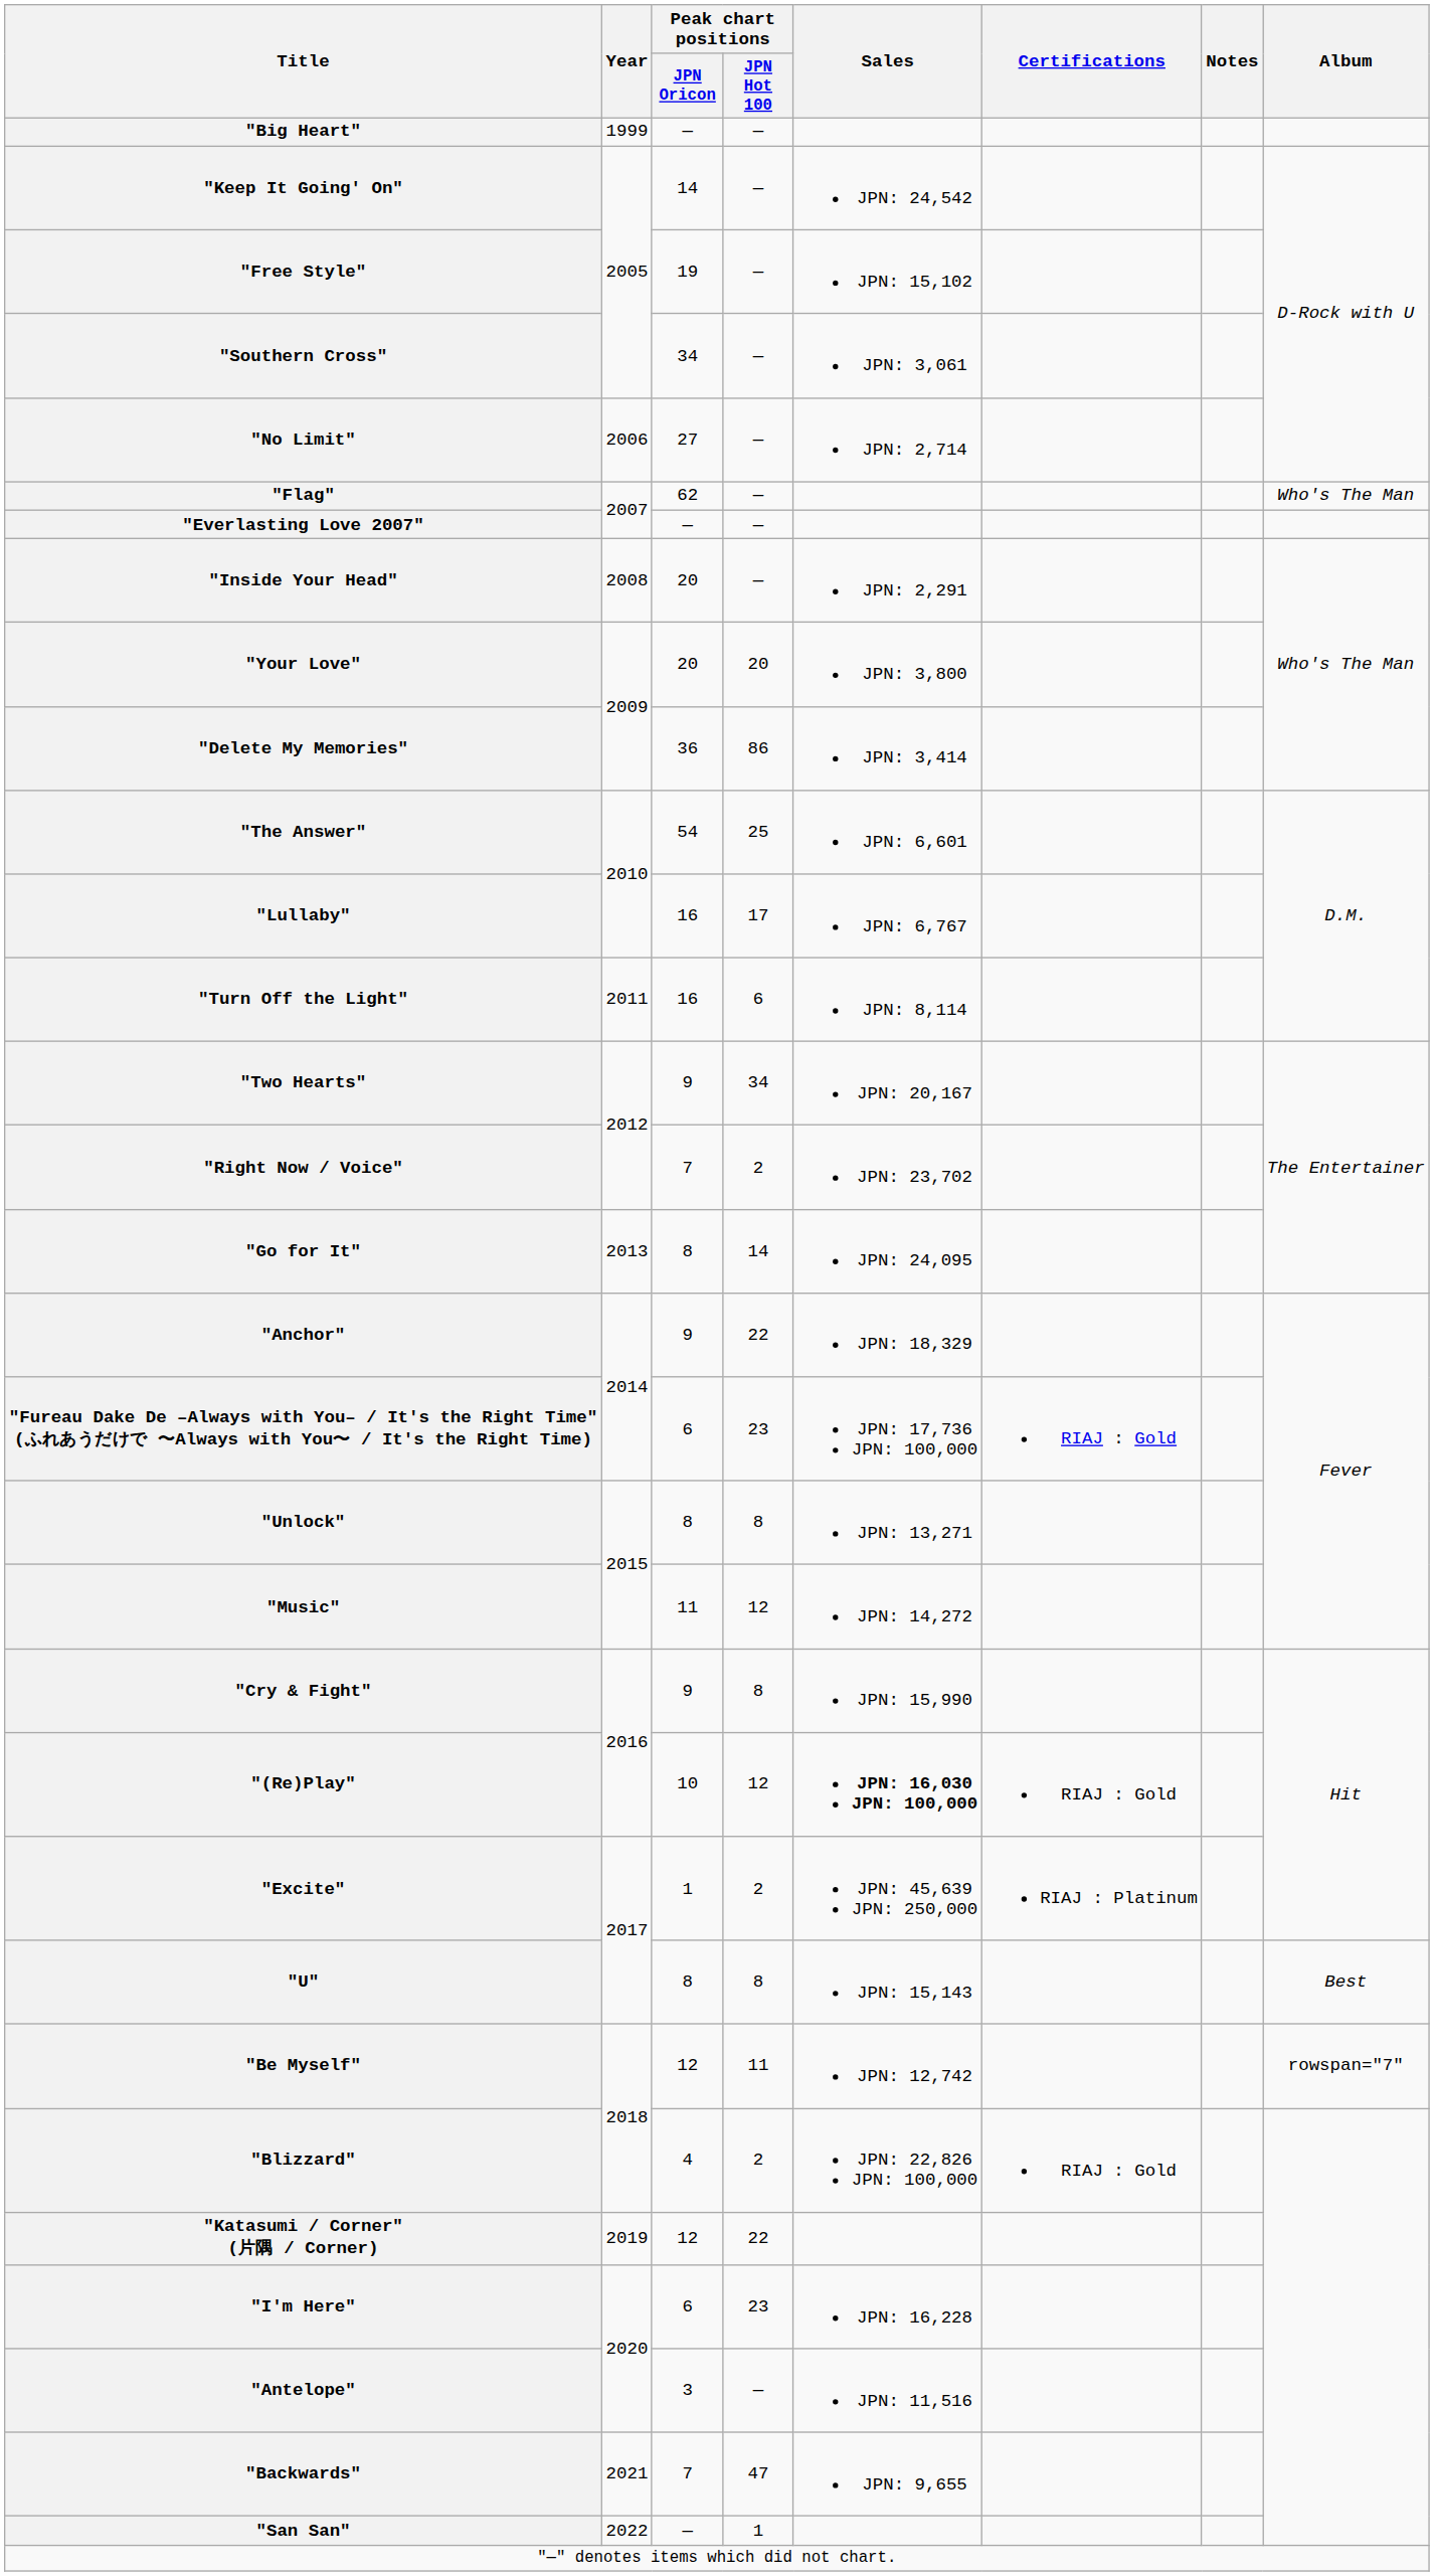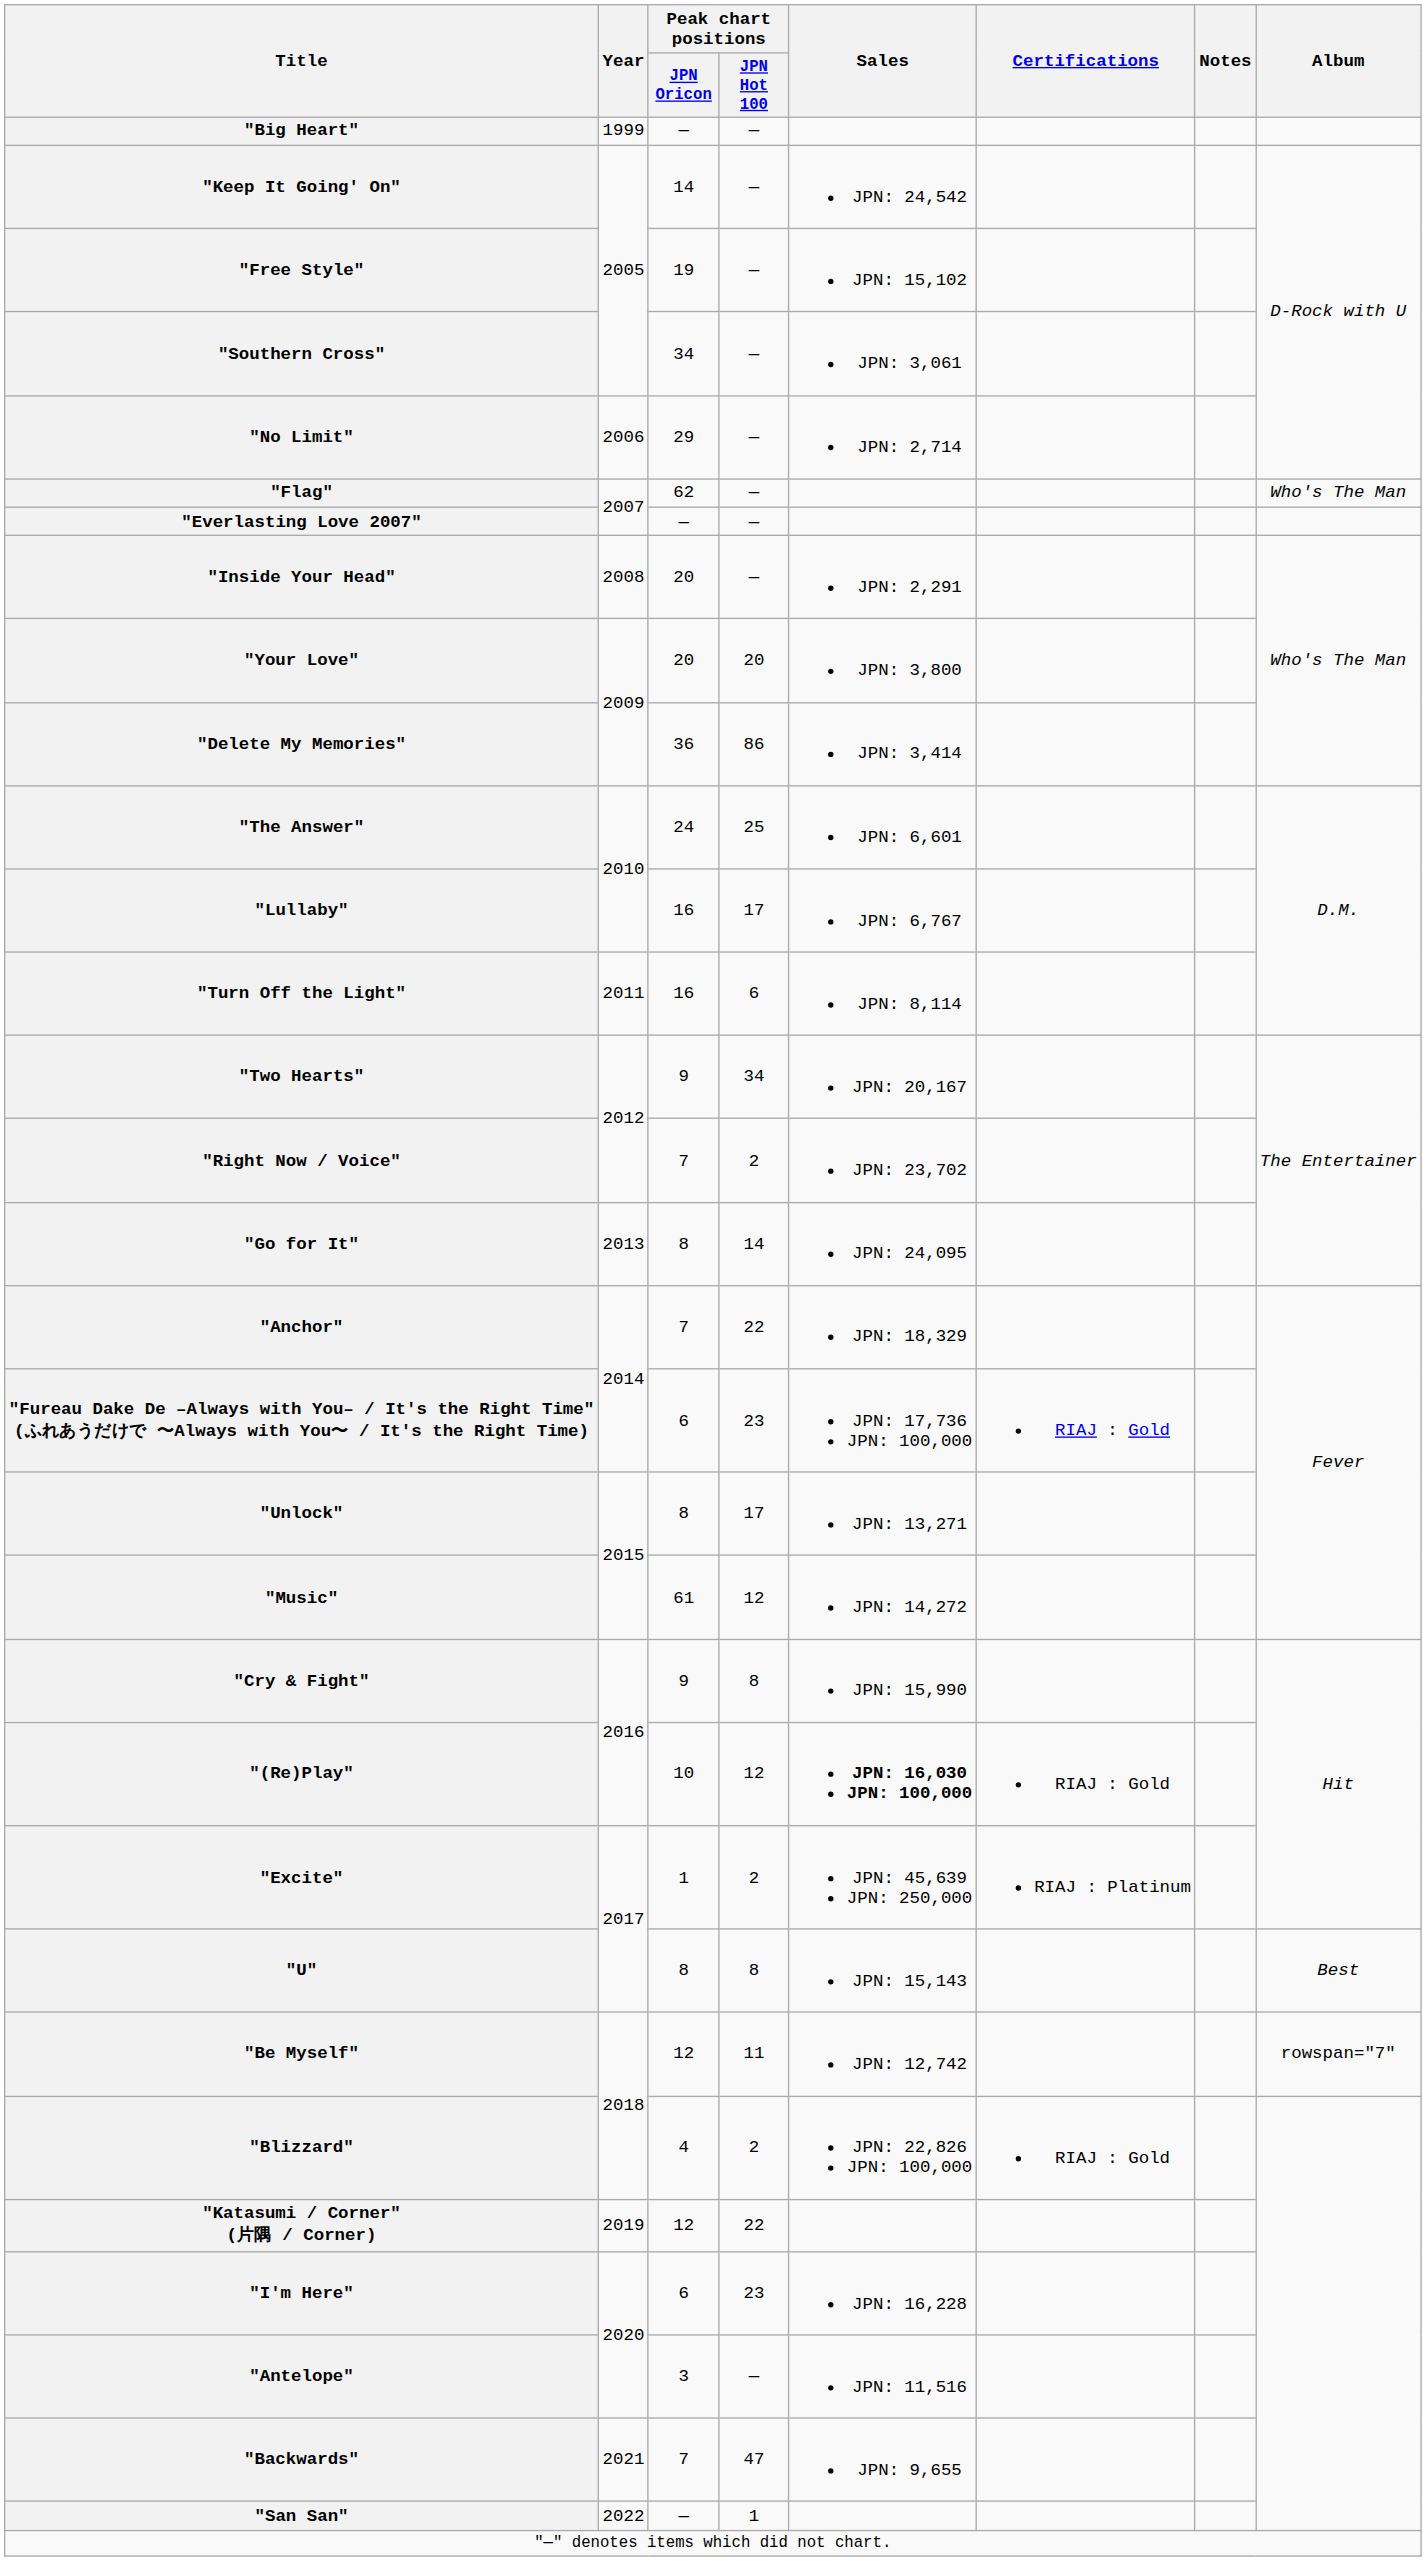"No Limit" | Peak chart positions / JPN Oricon: 27 -> 29
"The Answer" | Peak chart positions / JPN Oricon: 54 -> 24
"Anchor" | Peak chart positions / JPN Oricon: 9 -> 7
"Unlock" | Peak chart positions / JPN Hot 100: 8 -> 17
"Music" | Peak chart positions / JPN Oricon: 11 -> 61
